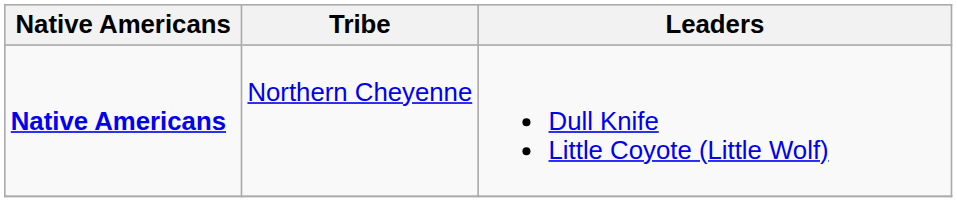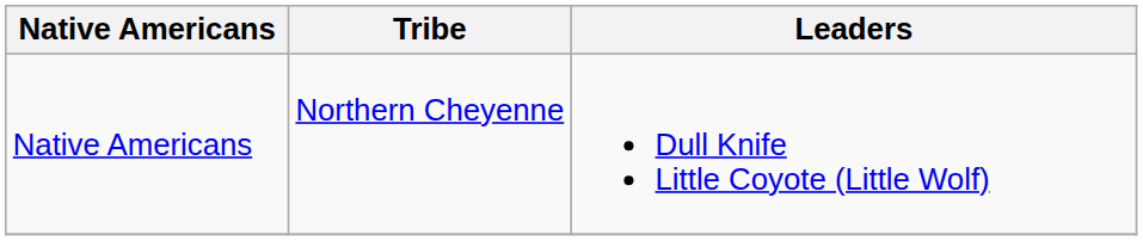row 2 | Native Americans: bold -> normal
